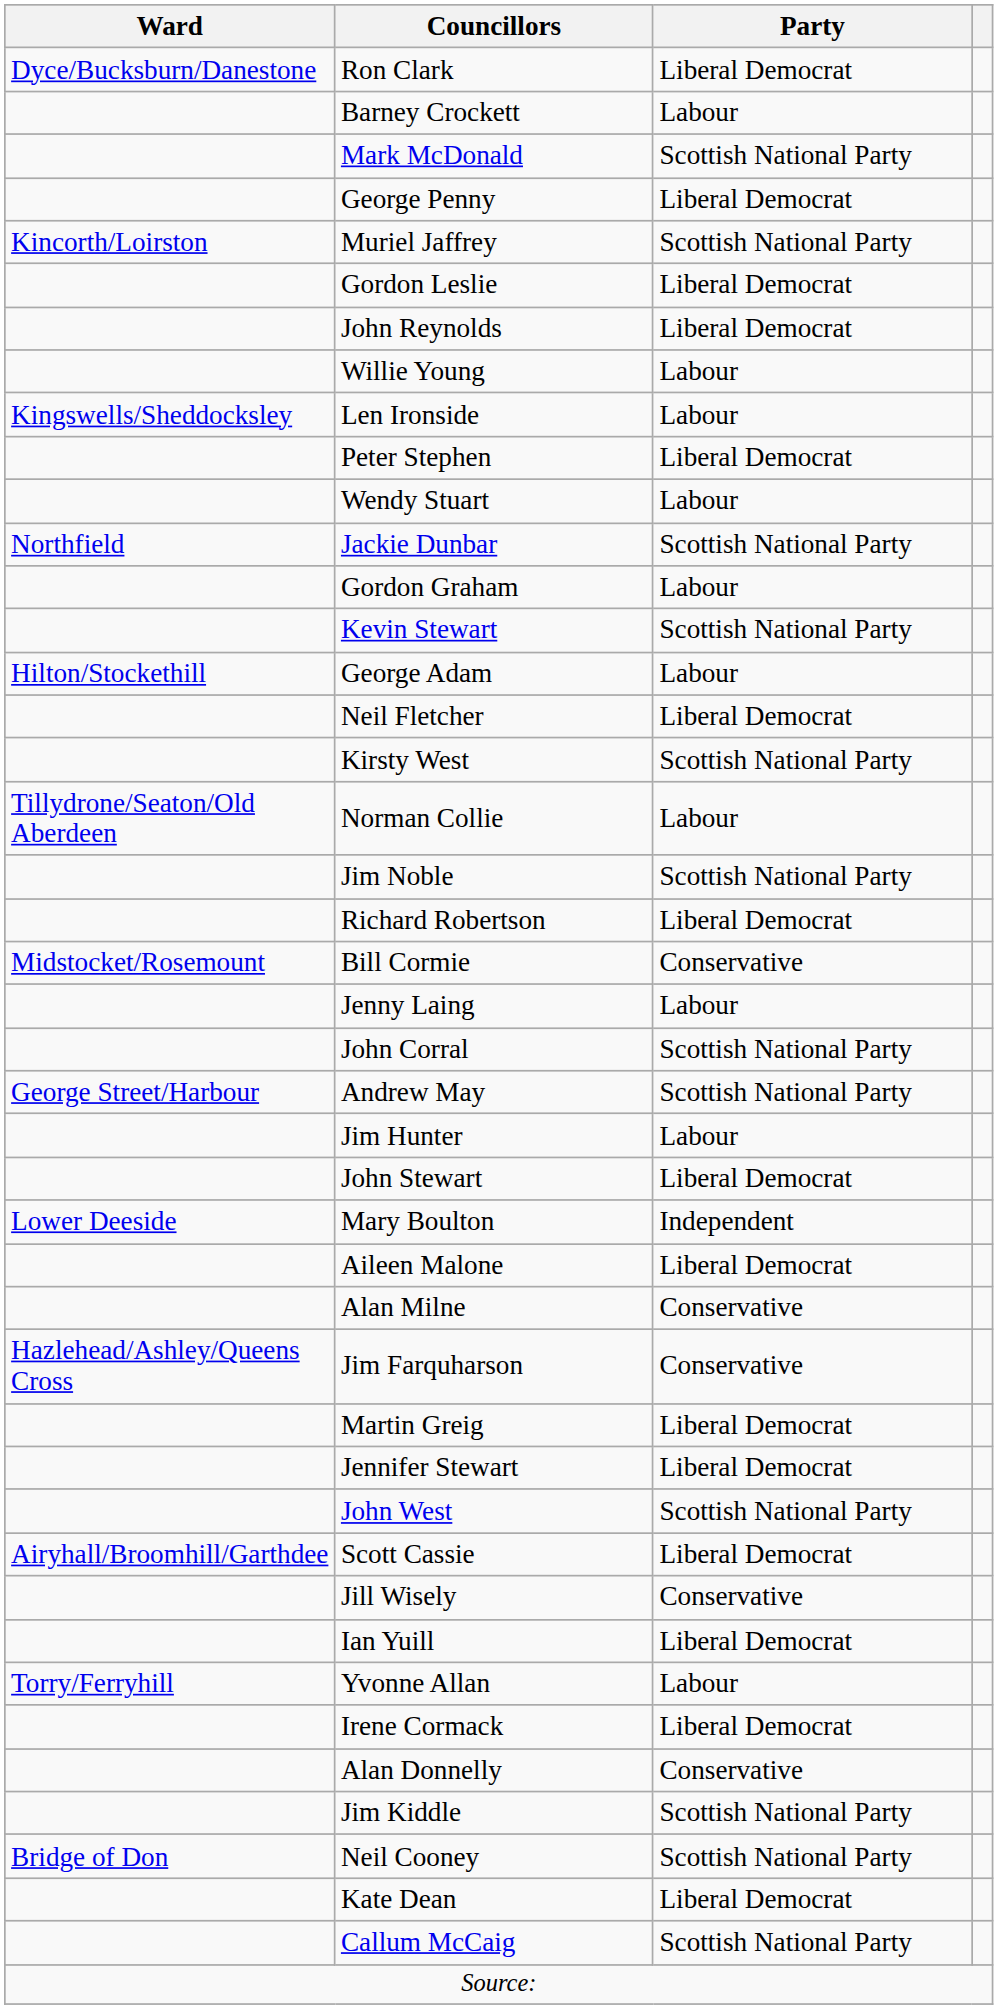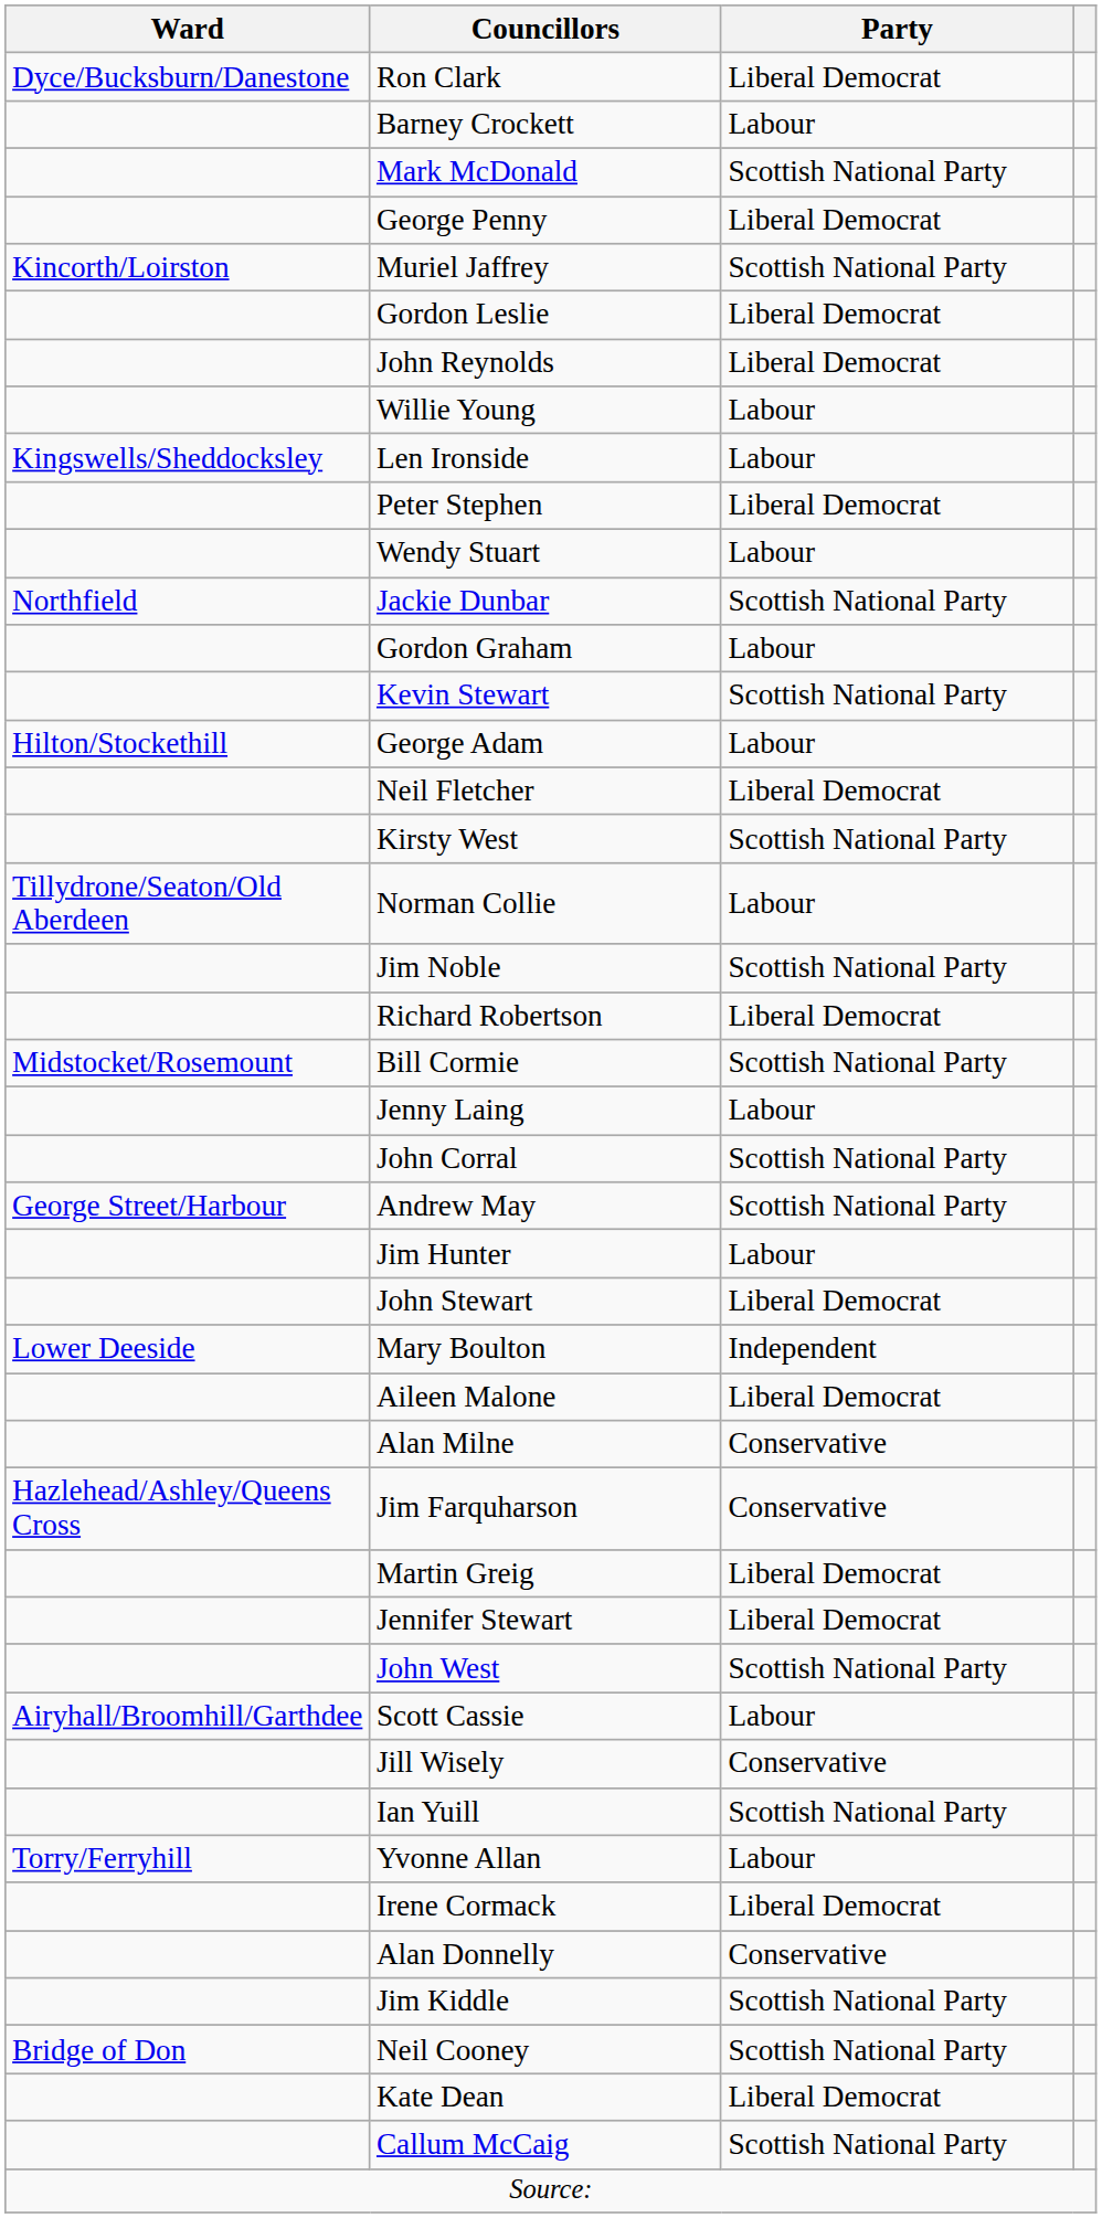Bill Cormie | Party: Conservative -> Scottish National Party
Scott Cassie | Party: Liberal Democrat -> Labour
Ian Yuill | Party: Liberal Democrat -> Scottish National Party
